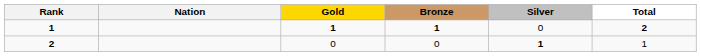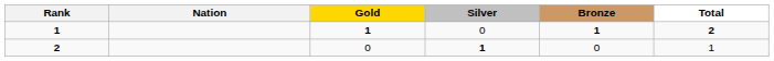columns swapped: Silver <-> Bronze
